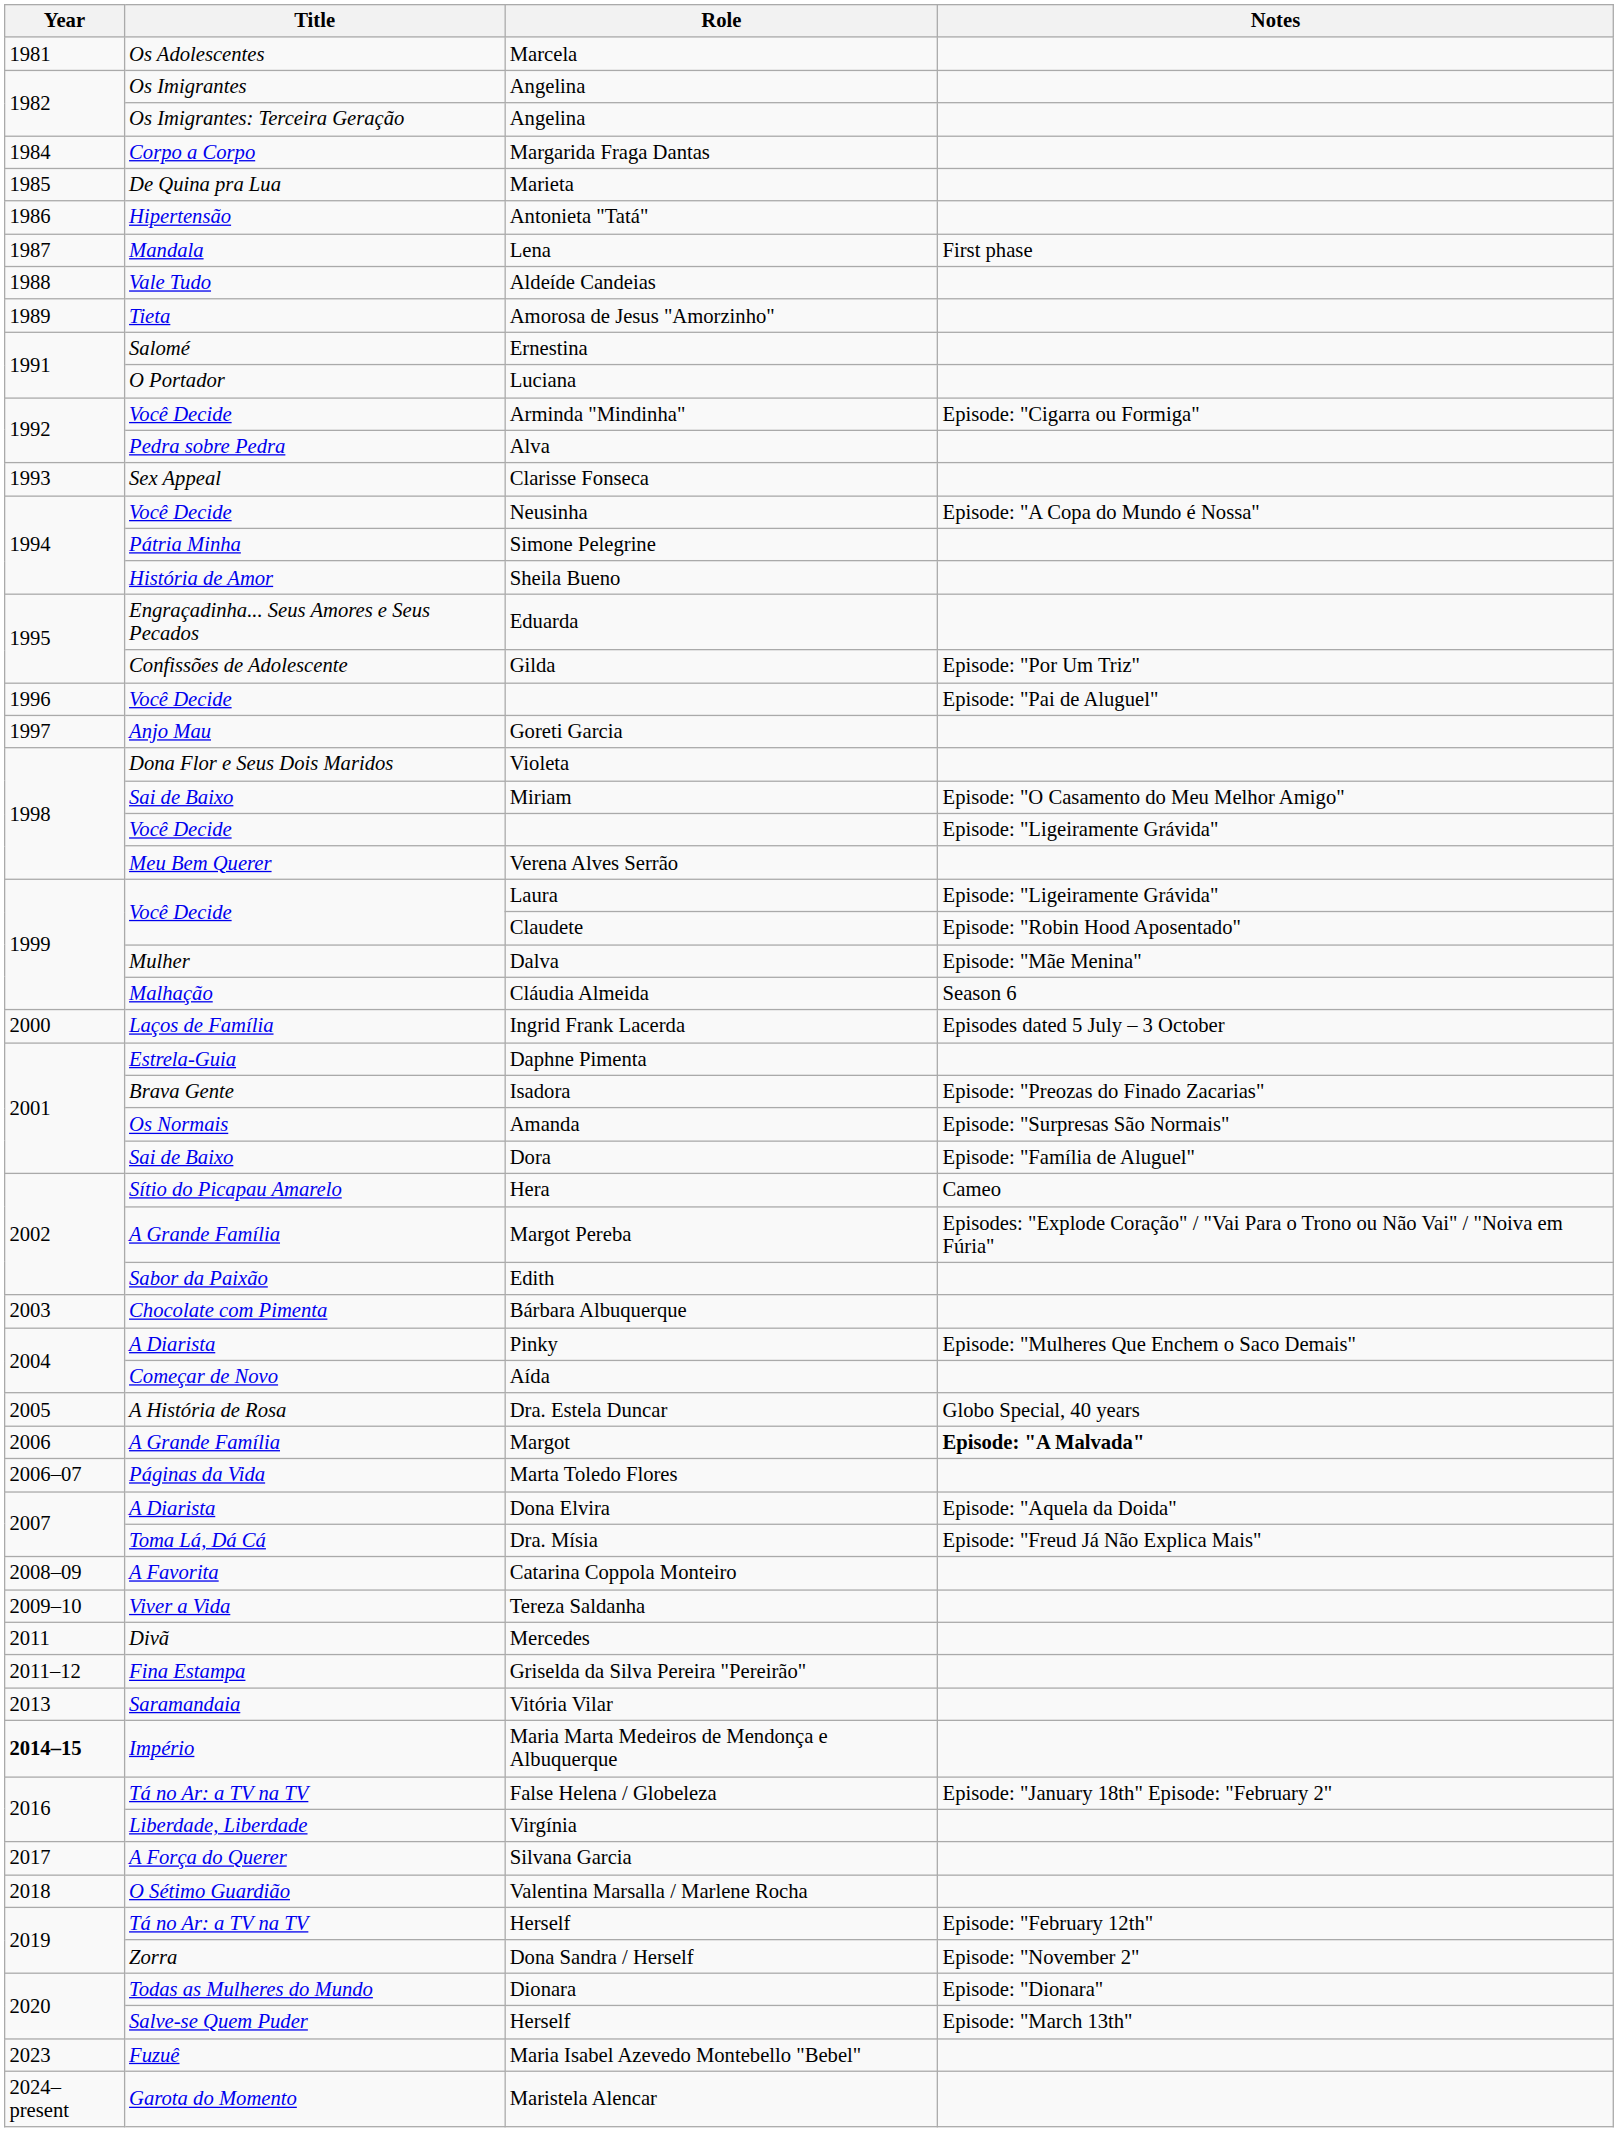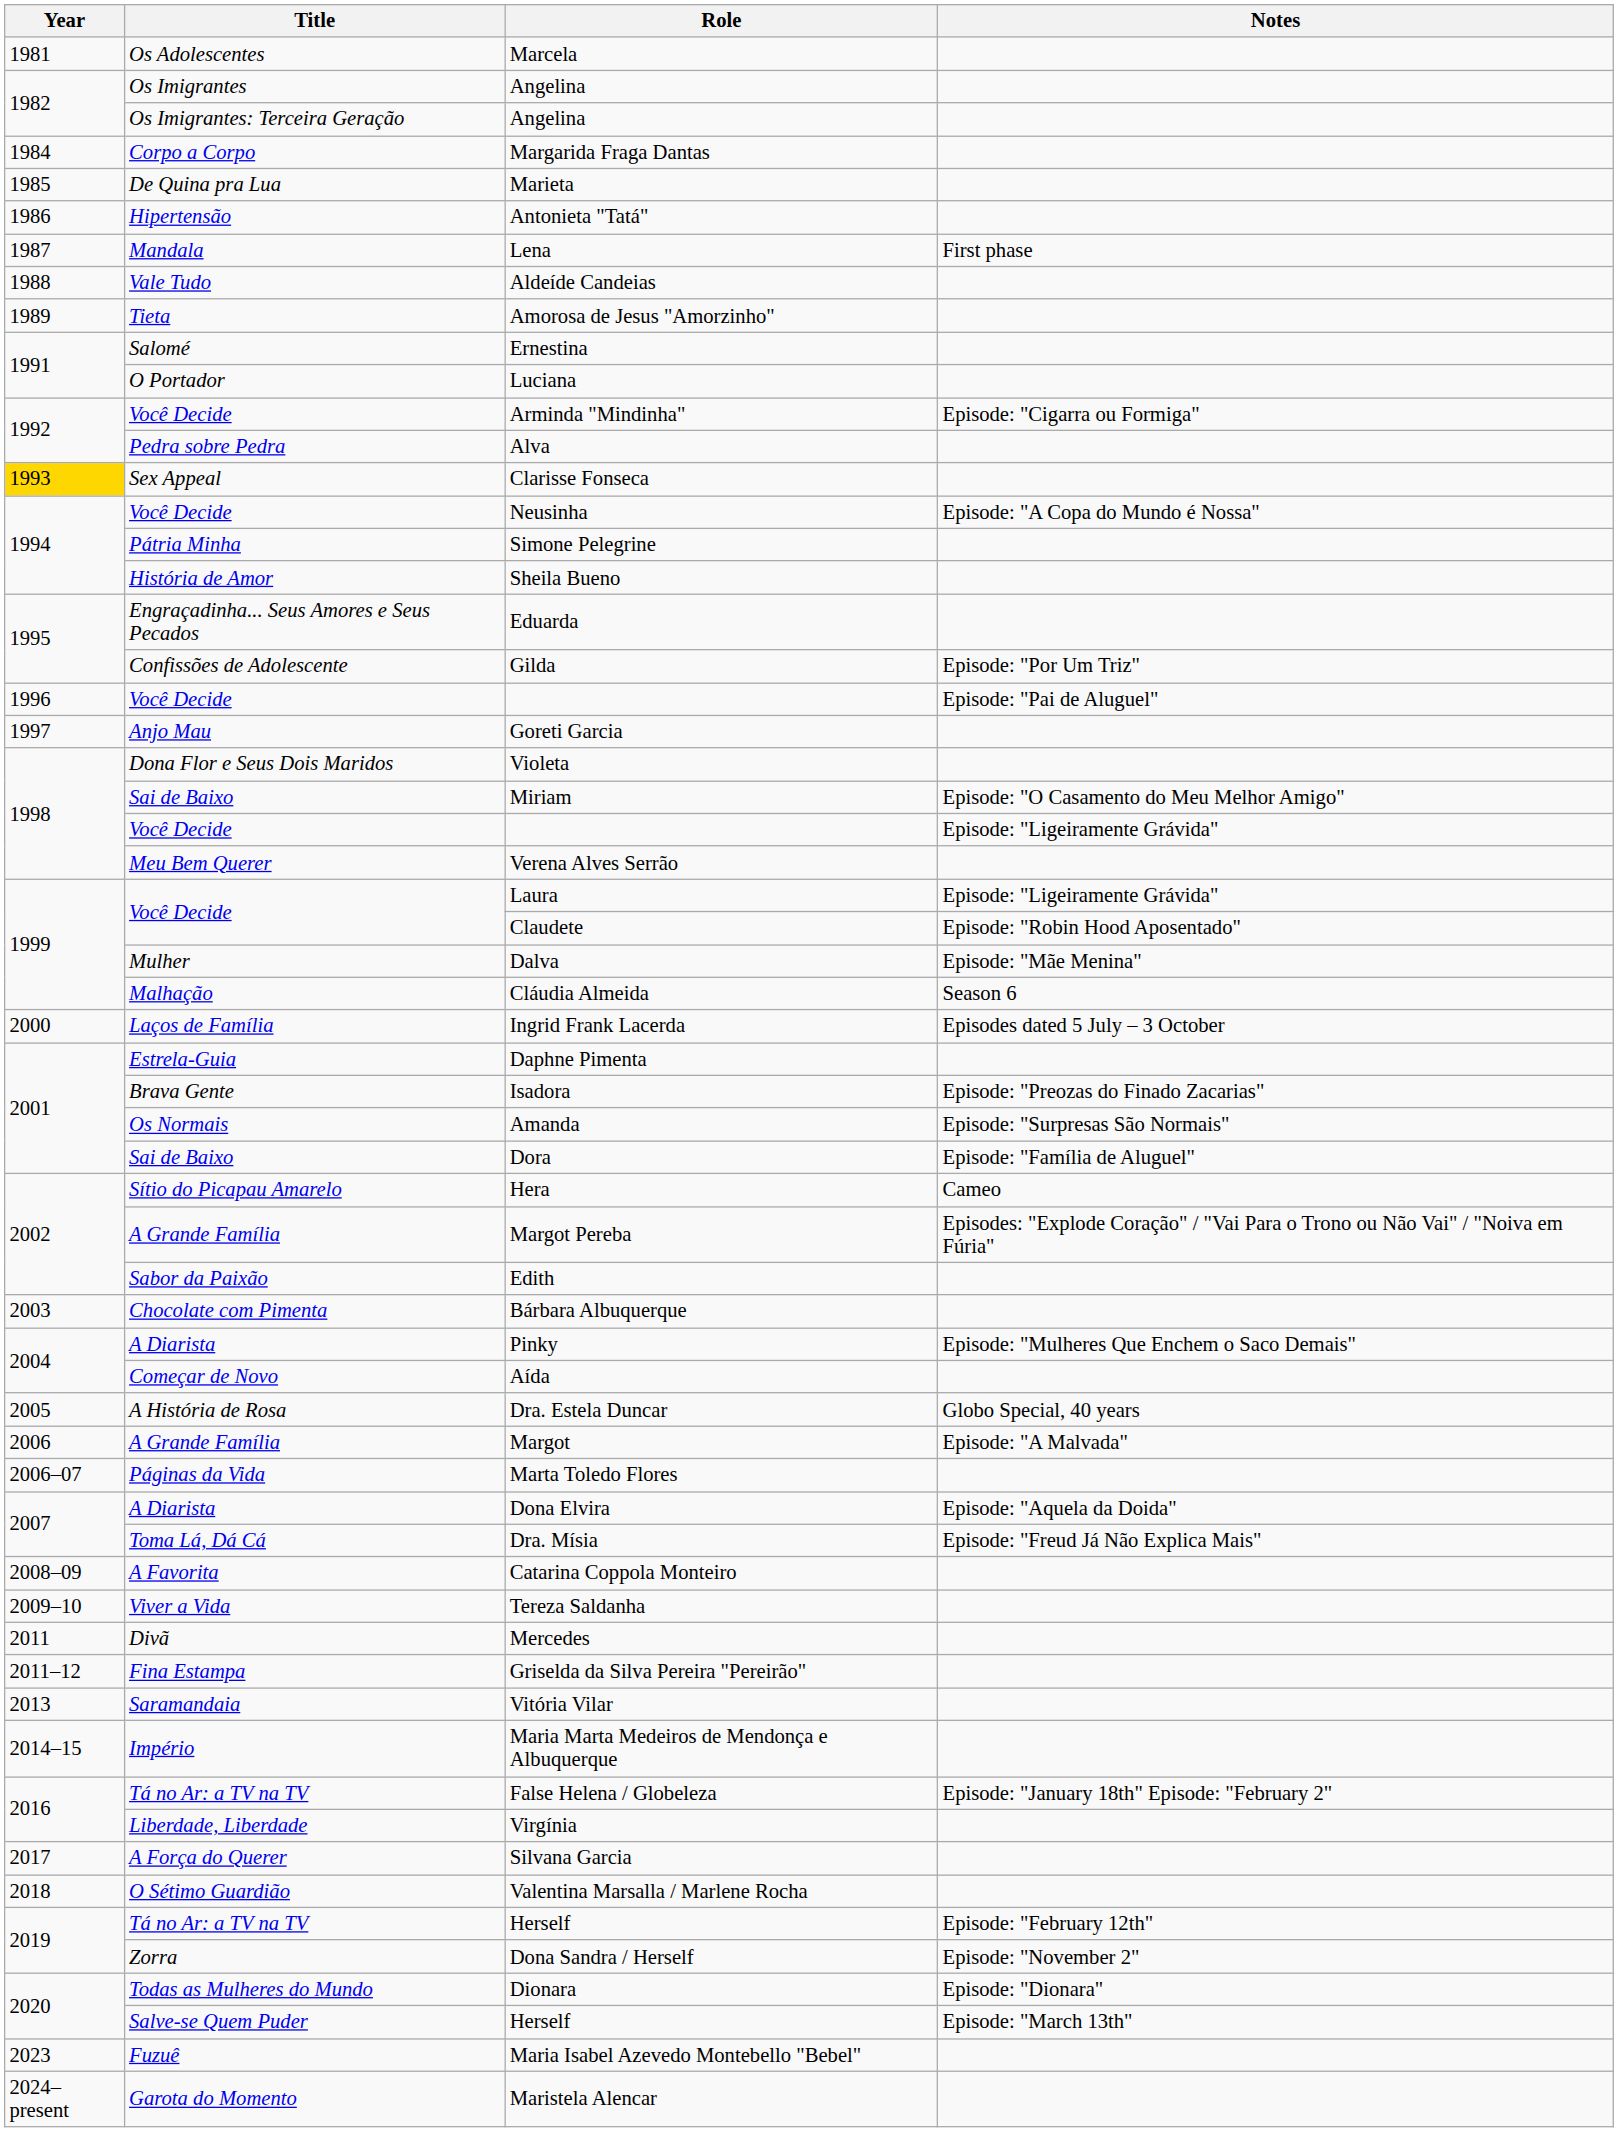Clarisse Fonseca | Year: no background -> gold background
Margot | Notes: bold -> normal
Maria Marta Medeiros de Mendonça e Albuquerque | Year: bold -> normal
